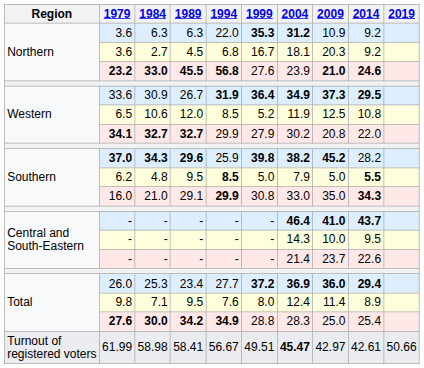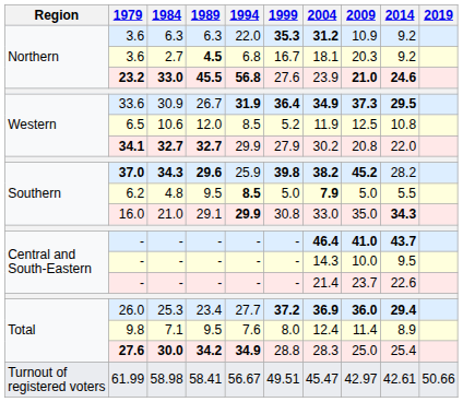2.7 | 1989: normal -> bold
4.8 | 2004: normal -> bold
4.8 | 2014: bold -> normal
58.98 | 2004: bold -> normal
